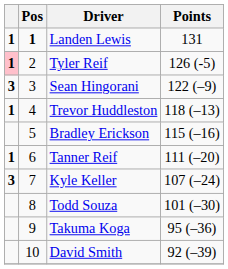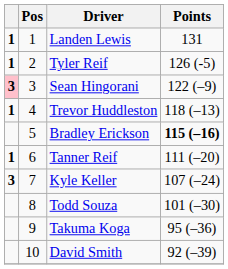Landen Lewis | Pos: bold -> normal
Tyler Reif | column 1: pink background -> no background
Sean Hingorani | column 1: no background -> pink background
Bradley Erickson | Points: normal -> bold
